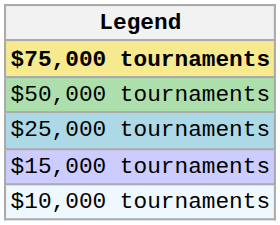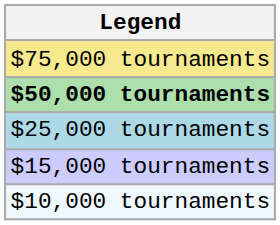row 2 | column 1: bold -> normal
row 3 | column 1: normal -> bold
